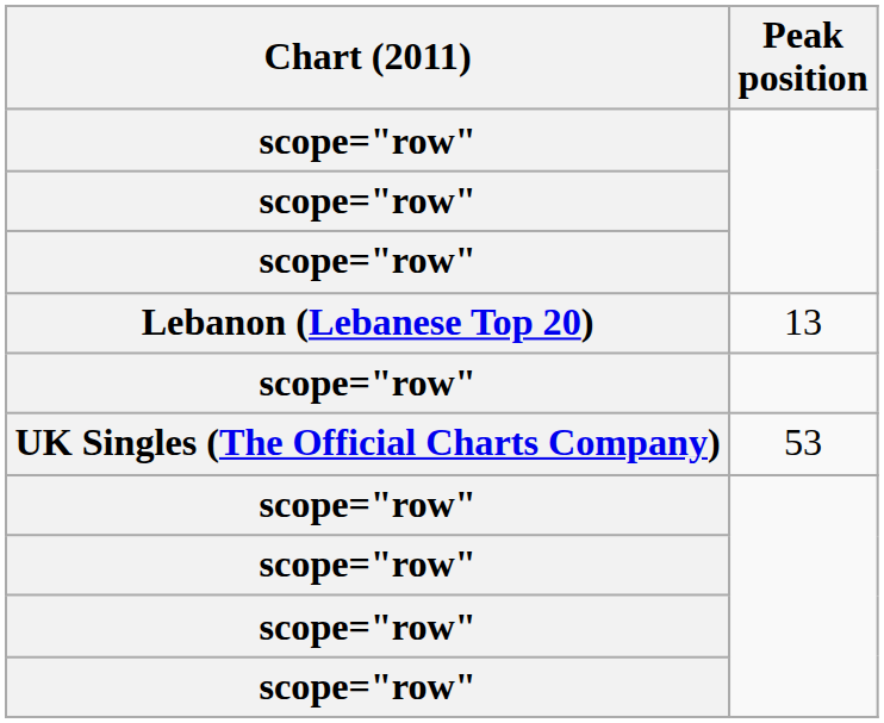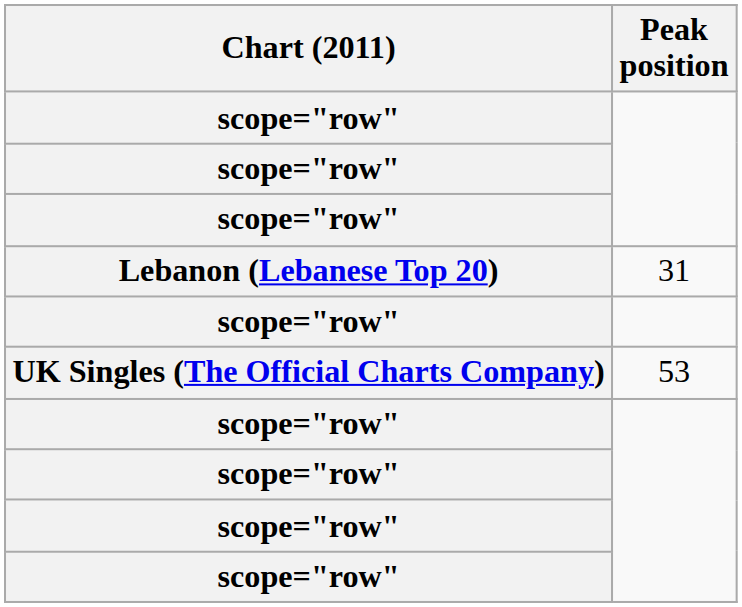Lebanon (Lebanese Top 20) | Peak position: 13 -> 31
